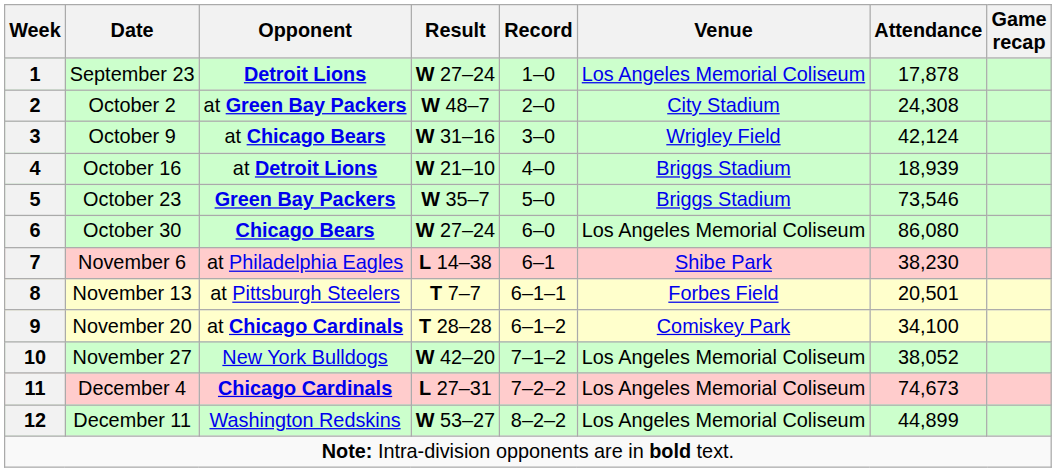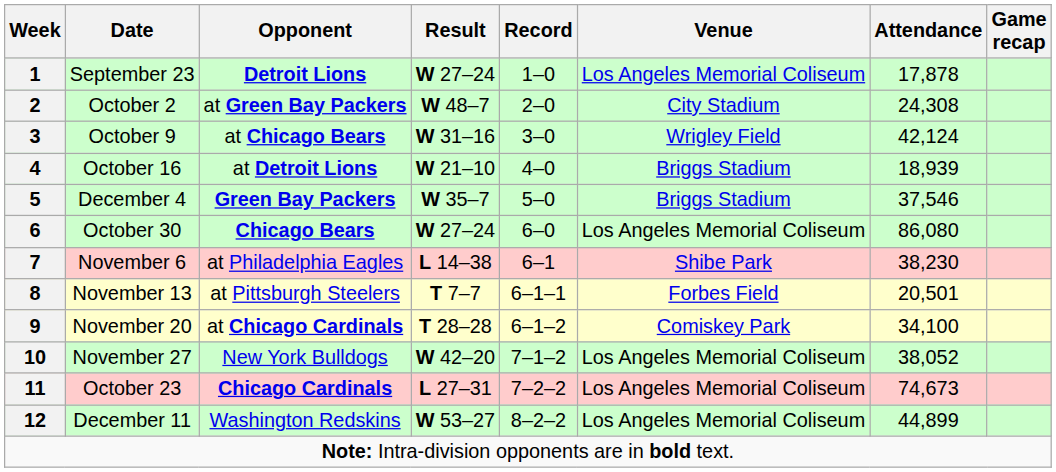5 | Date: October 23 -> December 4
5 | Attendance: 73,546 -> 37,546
11 | Date: December 4 -> October 23
